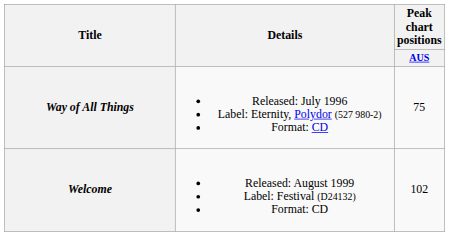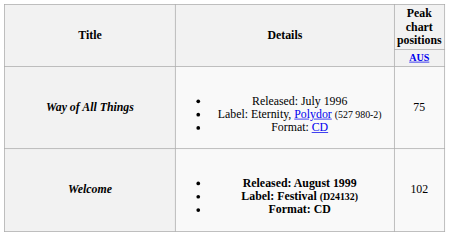Welcome | Details: normal -> bold
